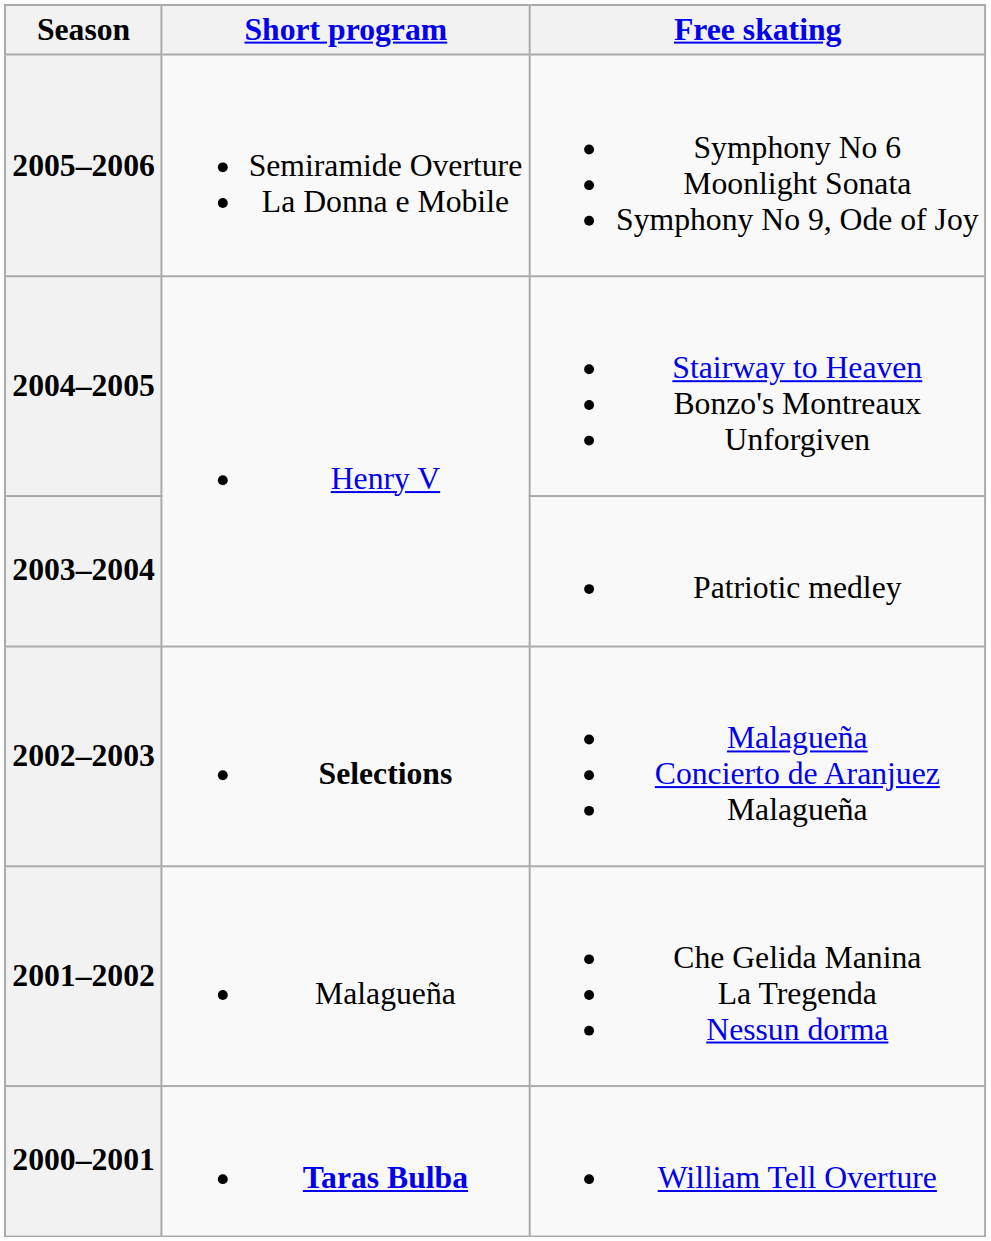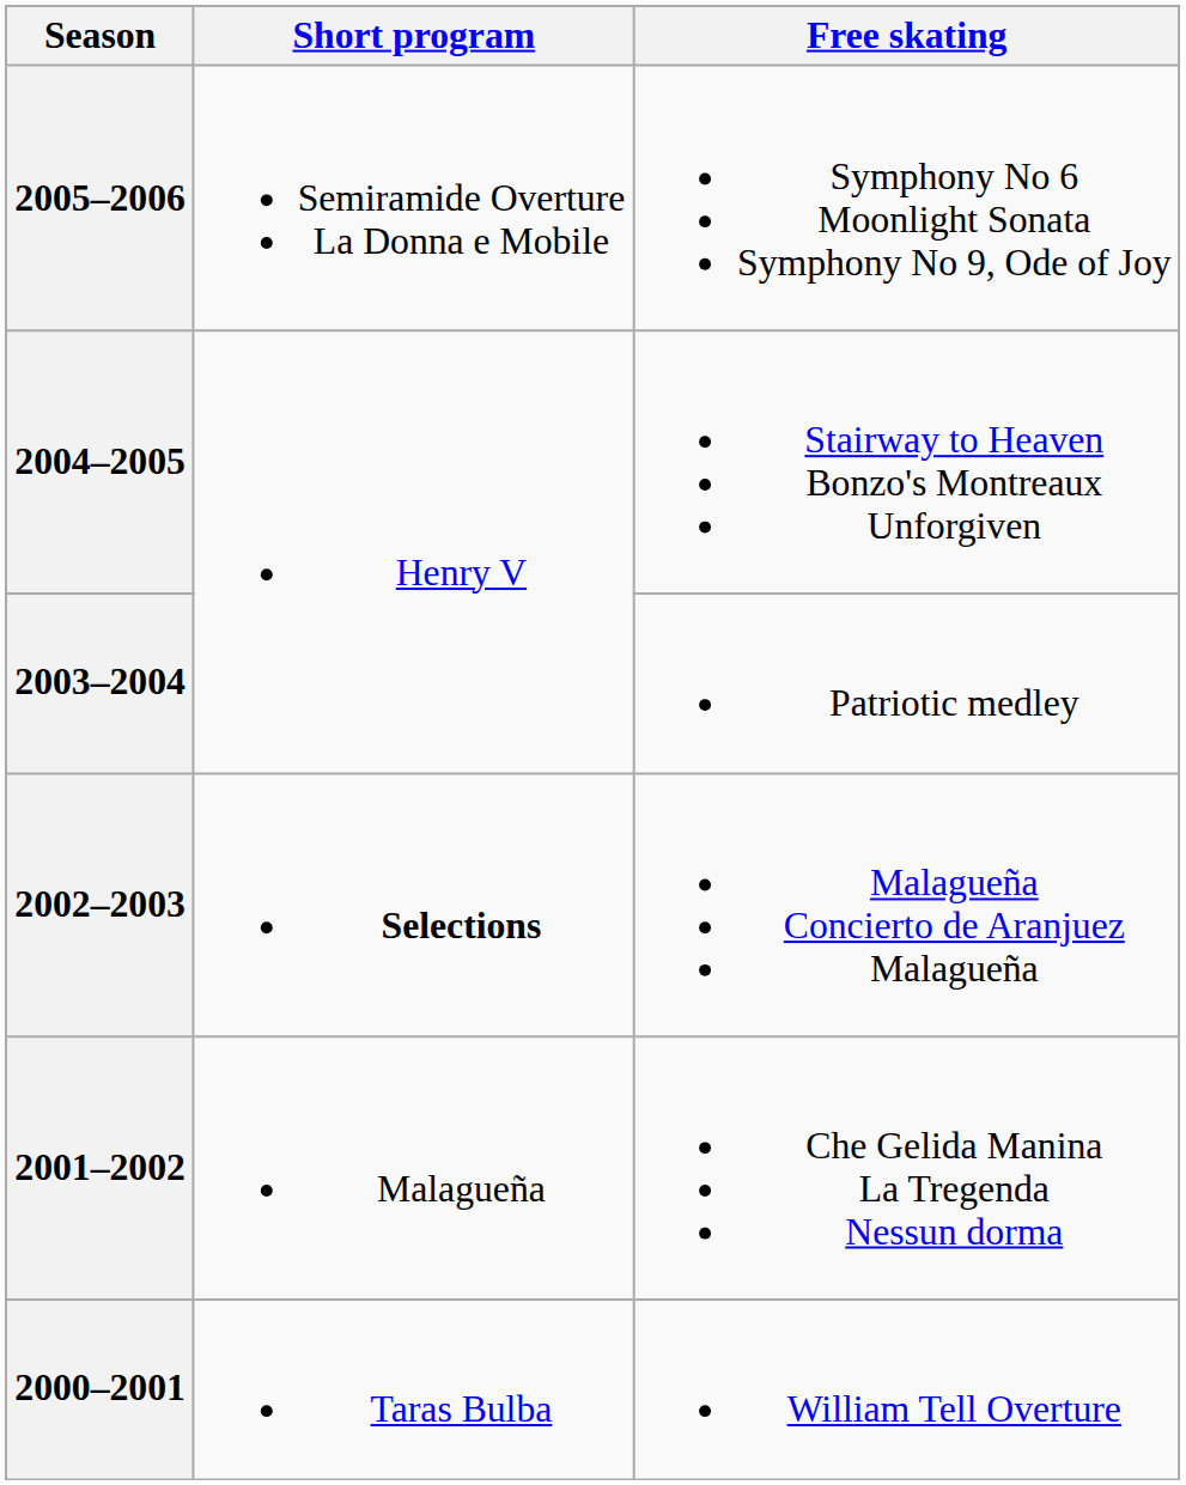2000–2001 | Short program: bold -> normal
